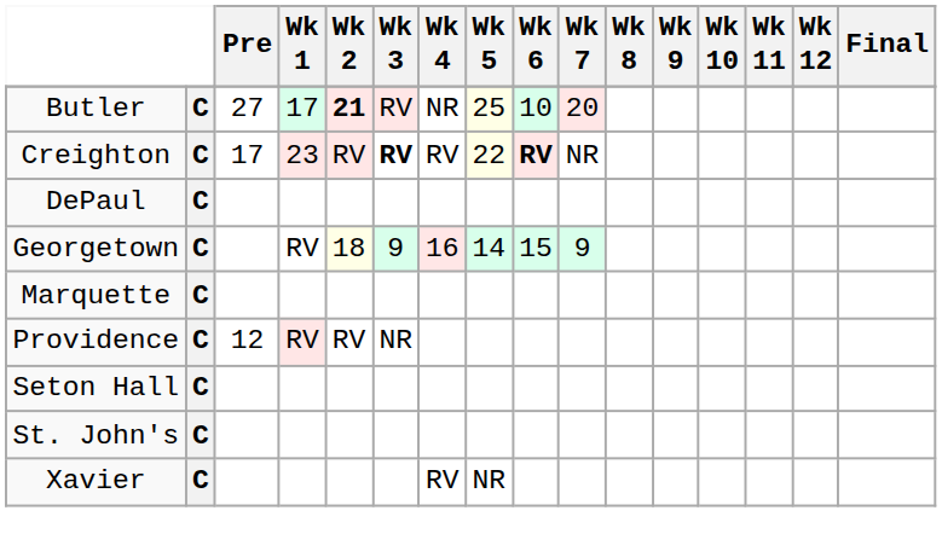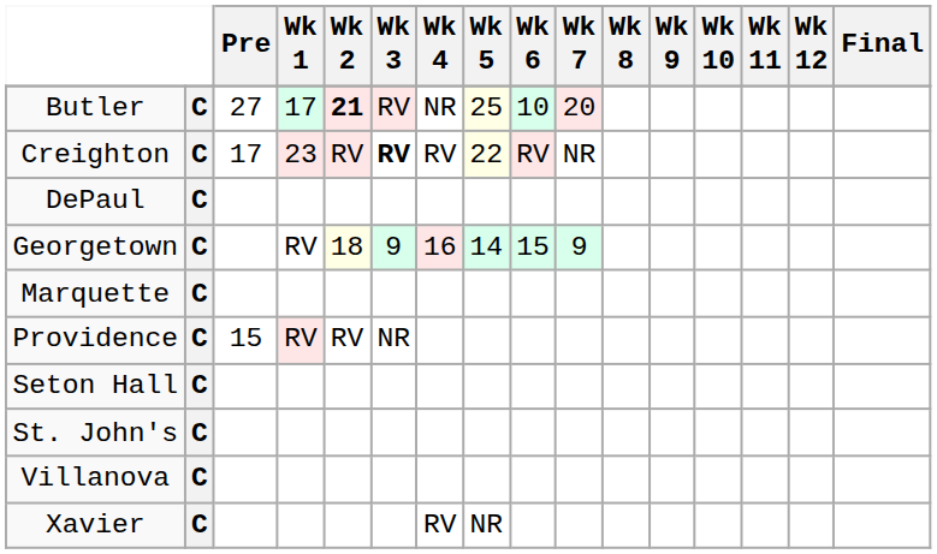Creighton | Wk 6: bold -> normal
Providence | Pre: 12 -> 15
+ row: Villanova | C
